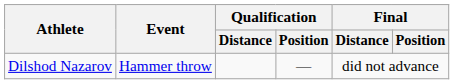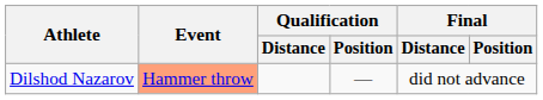Dilshod Nazarov | Event: no background -> lightsalmon background
